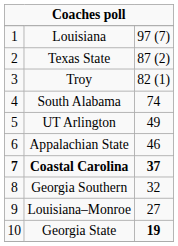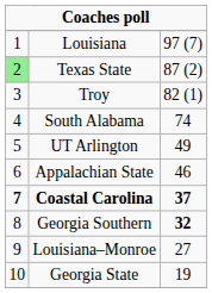Texas State | column 1: no background -> lightgreen background
Georgia Southern | column 3: normal -> bold
Georgia State | column 3: bold -> normal
